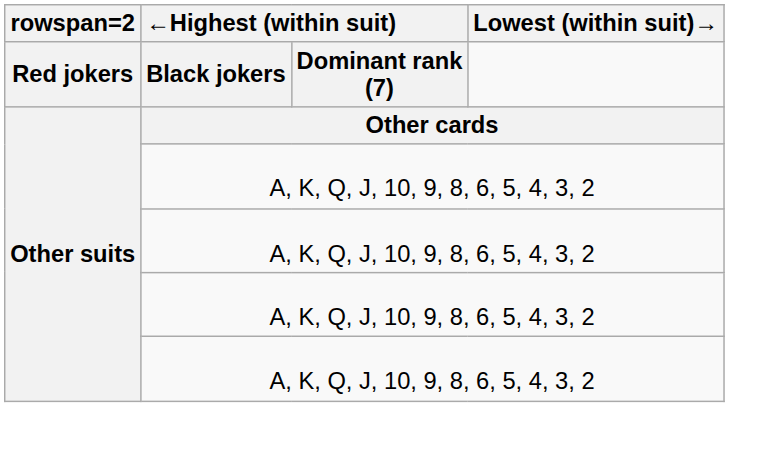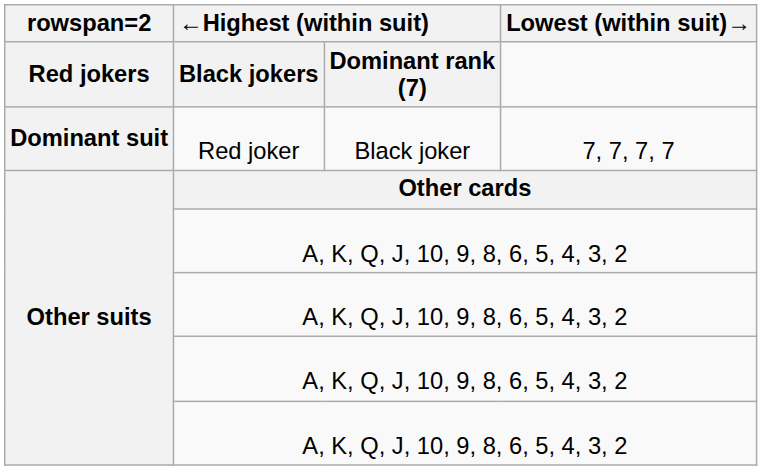+ row: Dominant suit | Red joker | Black joker | 7, 7, 7, 7
